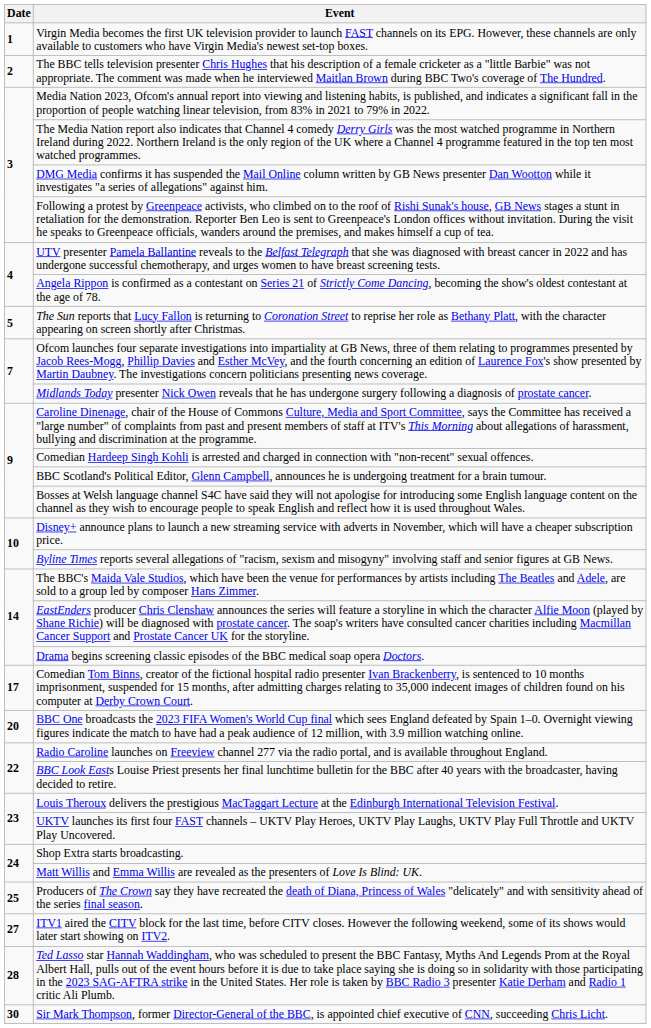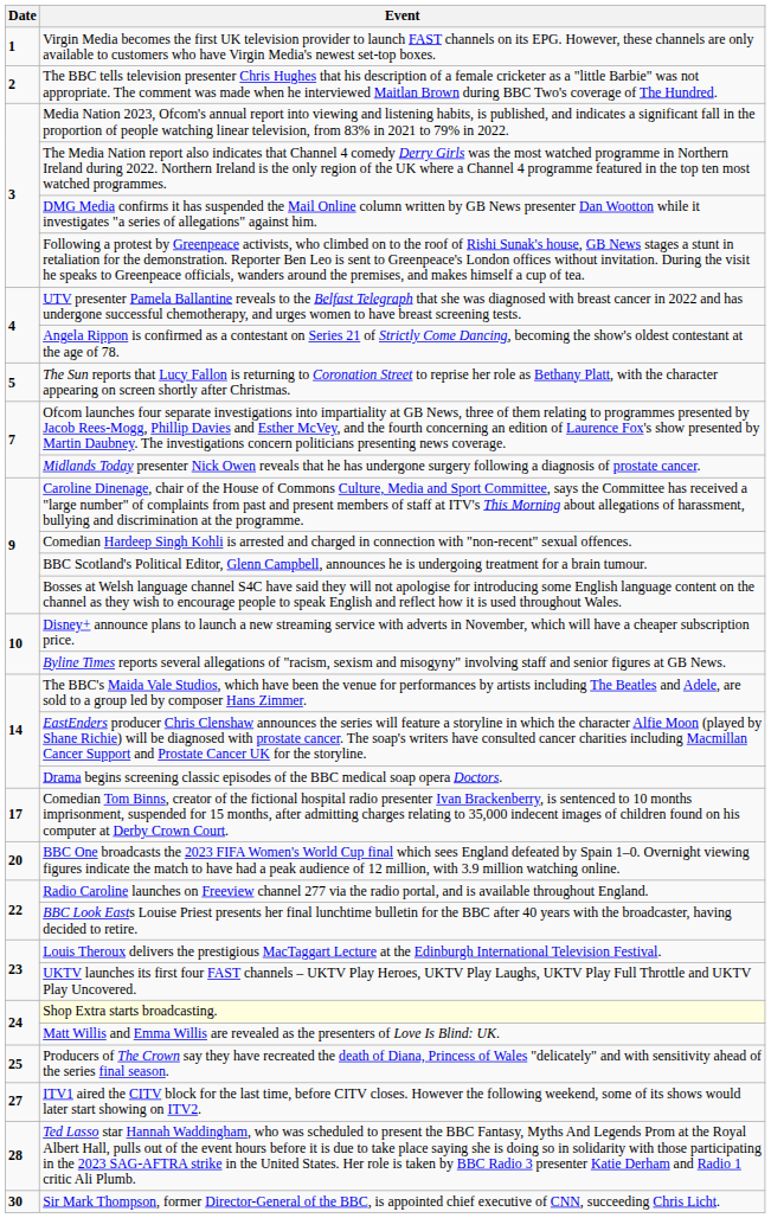Shop Extra starts broadcasting. | Event: no background -> lightyellow background
